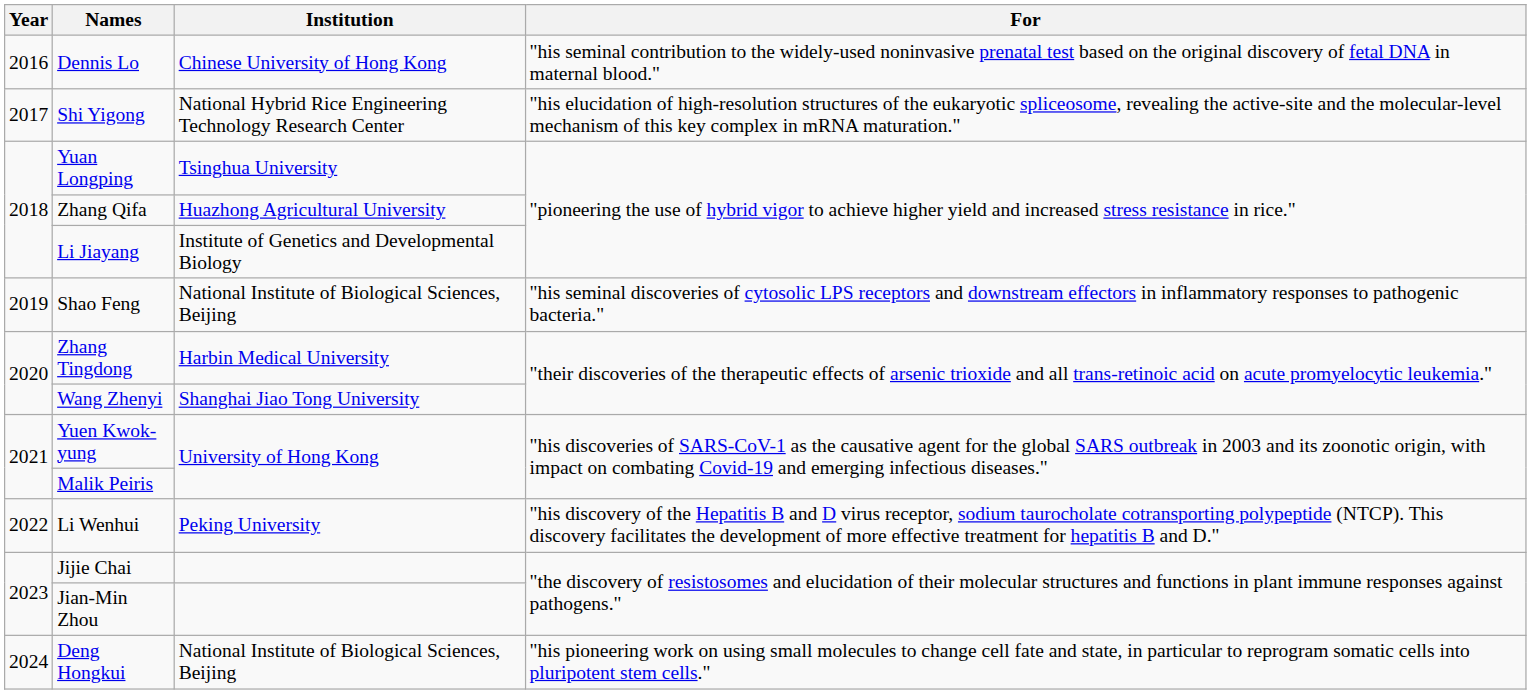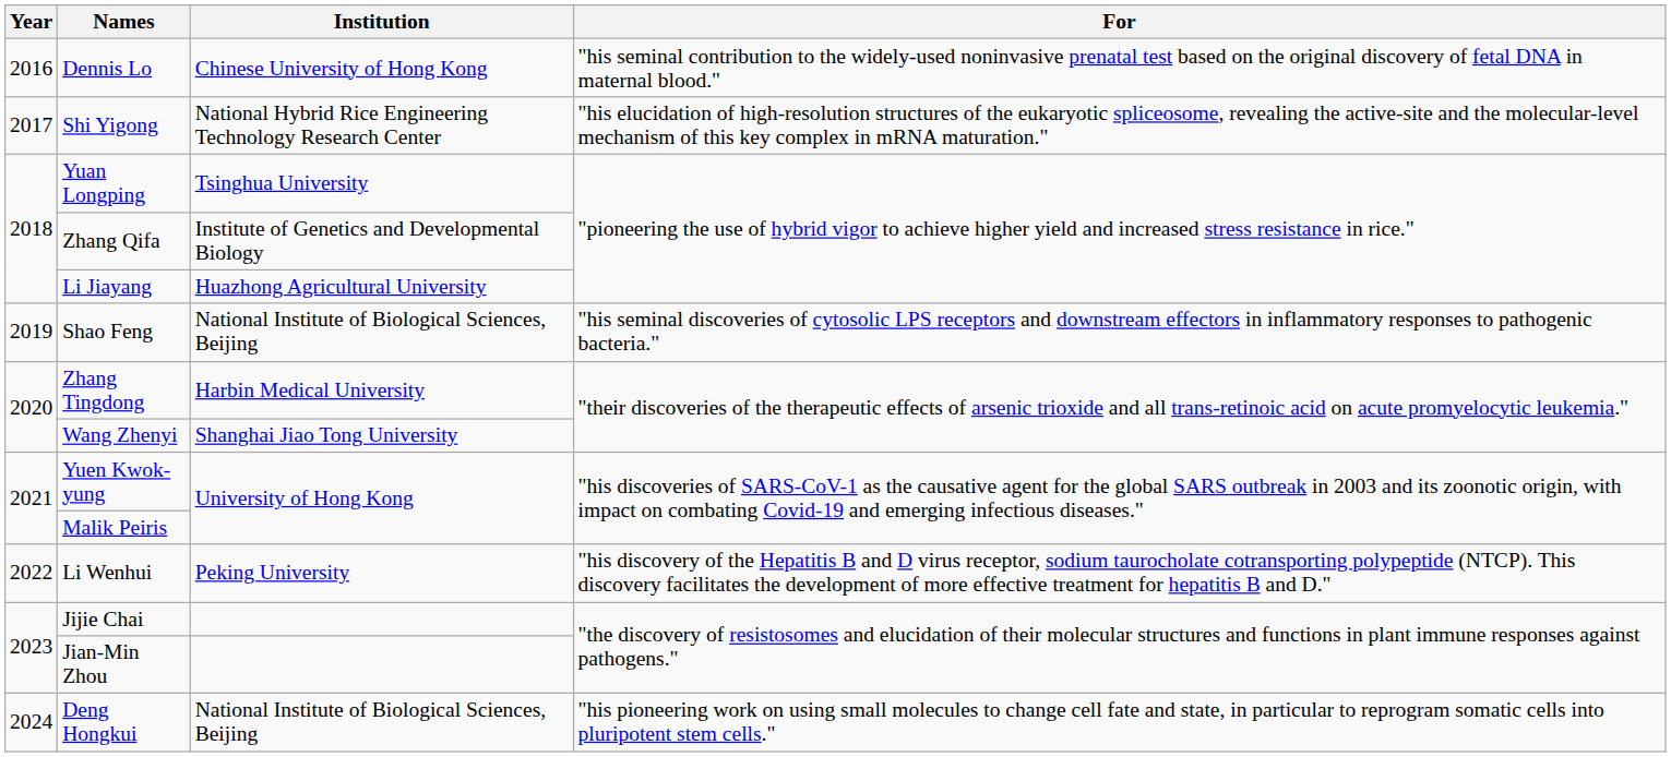Zhang Qifa | Institution: Huazhong Agricultural University -> Institute of Genetics and Developmental Biology
Li Jiayang | Institution: Institute of Genetics and Developmental Biology -> Huazhong Agricultural University
